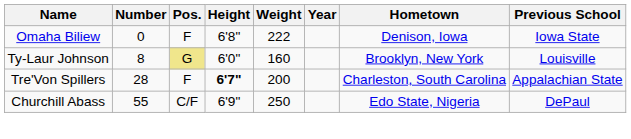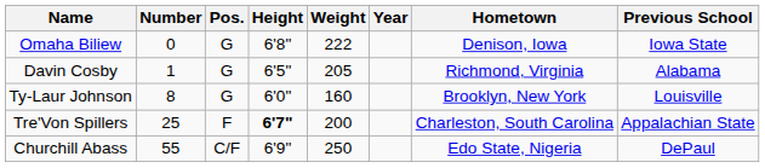Omaha Biliew | Pos.: F -> G
+ row: Davin Cosby | 1 | G | 6'5" | 205 | Richmond, Virginia | Alabama
Ty-Laur Johnson | Pos.: khaki background -> no background
Tre'Von Spillers | Number: 28 -> 25
